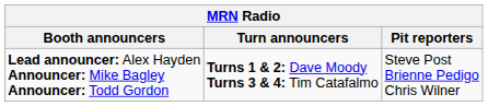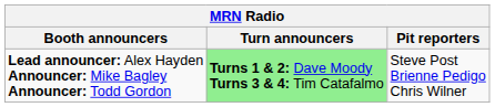row 3 | Turn announcers: no background -> lightgreen background
